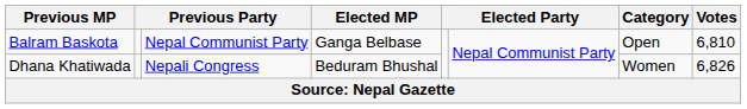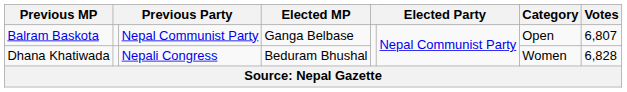Balram Baskota | Votes: 6,810 -> 6,807
Dhana Khatiwada | Votes: 6,826 -> 6,828
